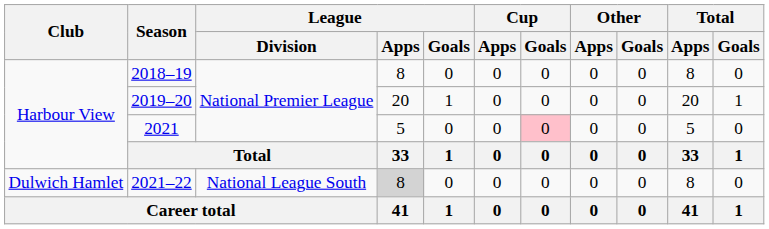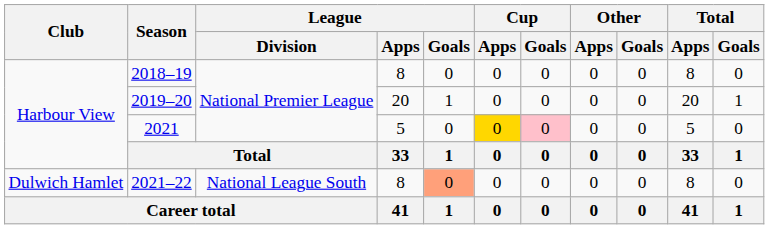2021 | Cup / Apps: no background -> gold background
2021–22 | League / Apps: lightgrey background -> no background
2021–22 | League / Goals: no background -> lightsalmon background
